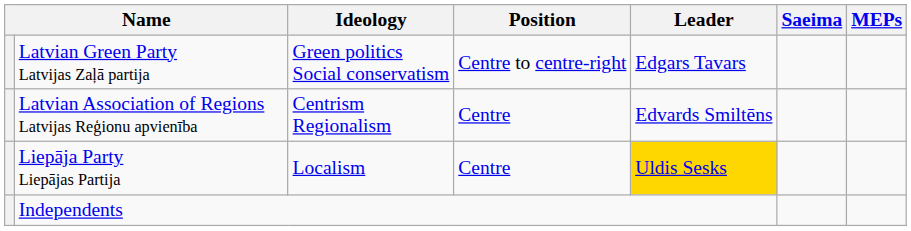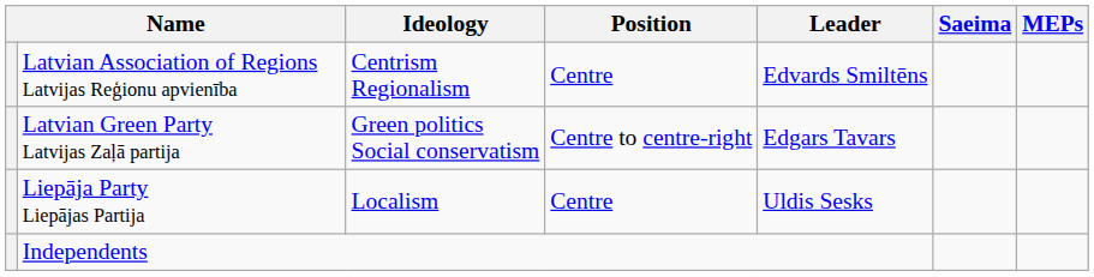rows swapped: Latvian Association of Regions Latvijas Reģionu apvienība <-> Latvian Green Party Latvijas Zaļā partija
Liepāja Party Liepājas Partija | Leader: gold background -> no background
